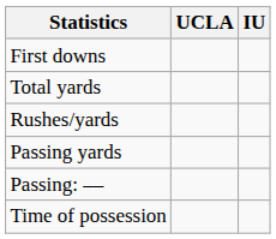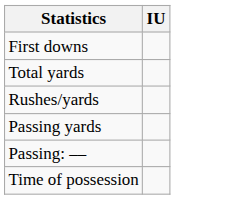- column: UCLA
